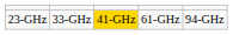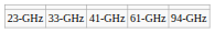23-GHz | column 3: gold background -> no background
